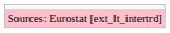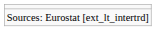row 2 | column 1: pink background -> no background
